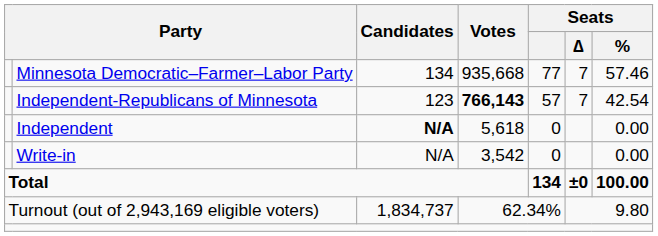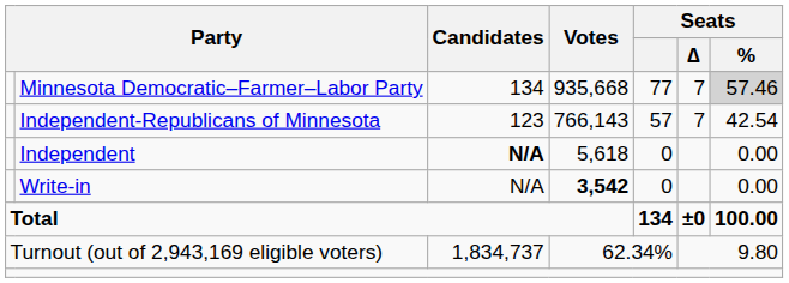Minnesota Democratic–Farmer–Labor Party | Seats / %: no background -> lightgrey background
Independent-Republicans of Minnesota | Votes: bold -> normal
Write-in | Votes: normal -> bold
